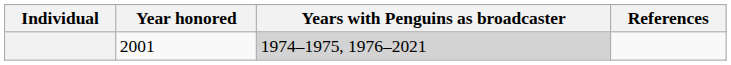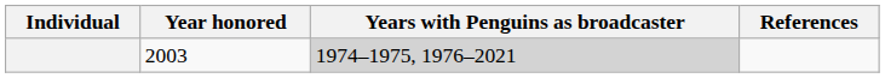row 2 | Year honored: 2001 -> 2003
